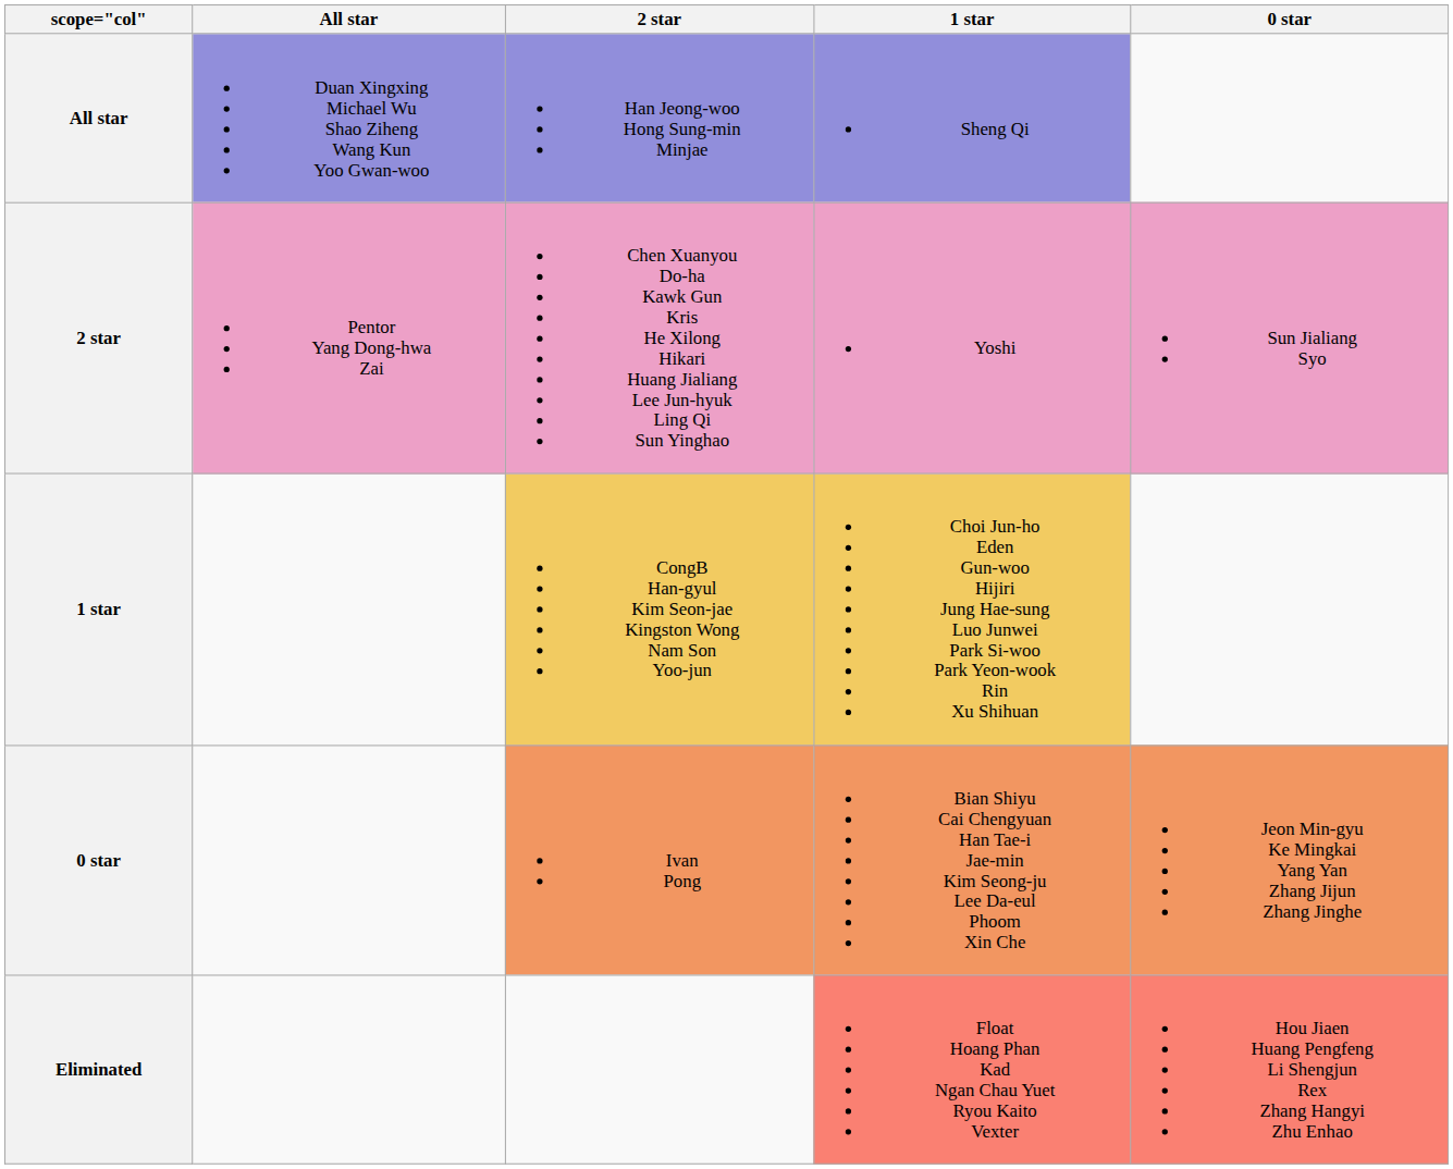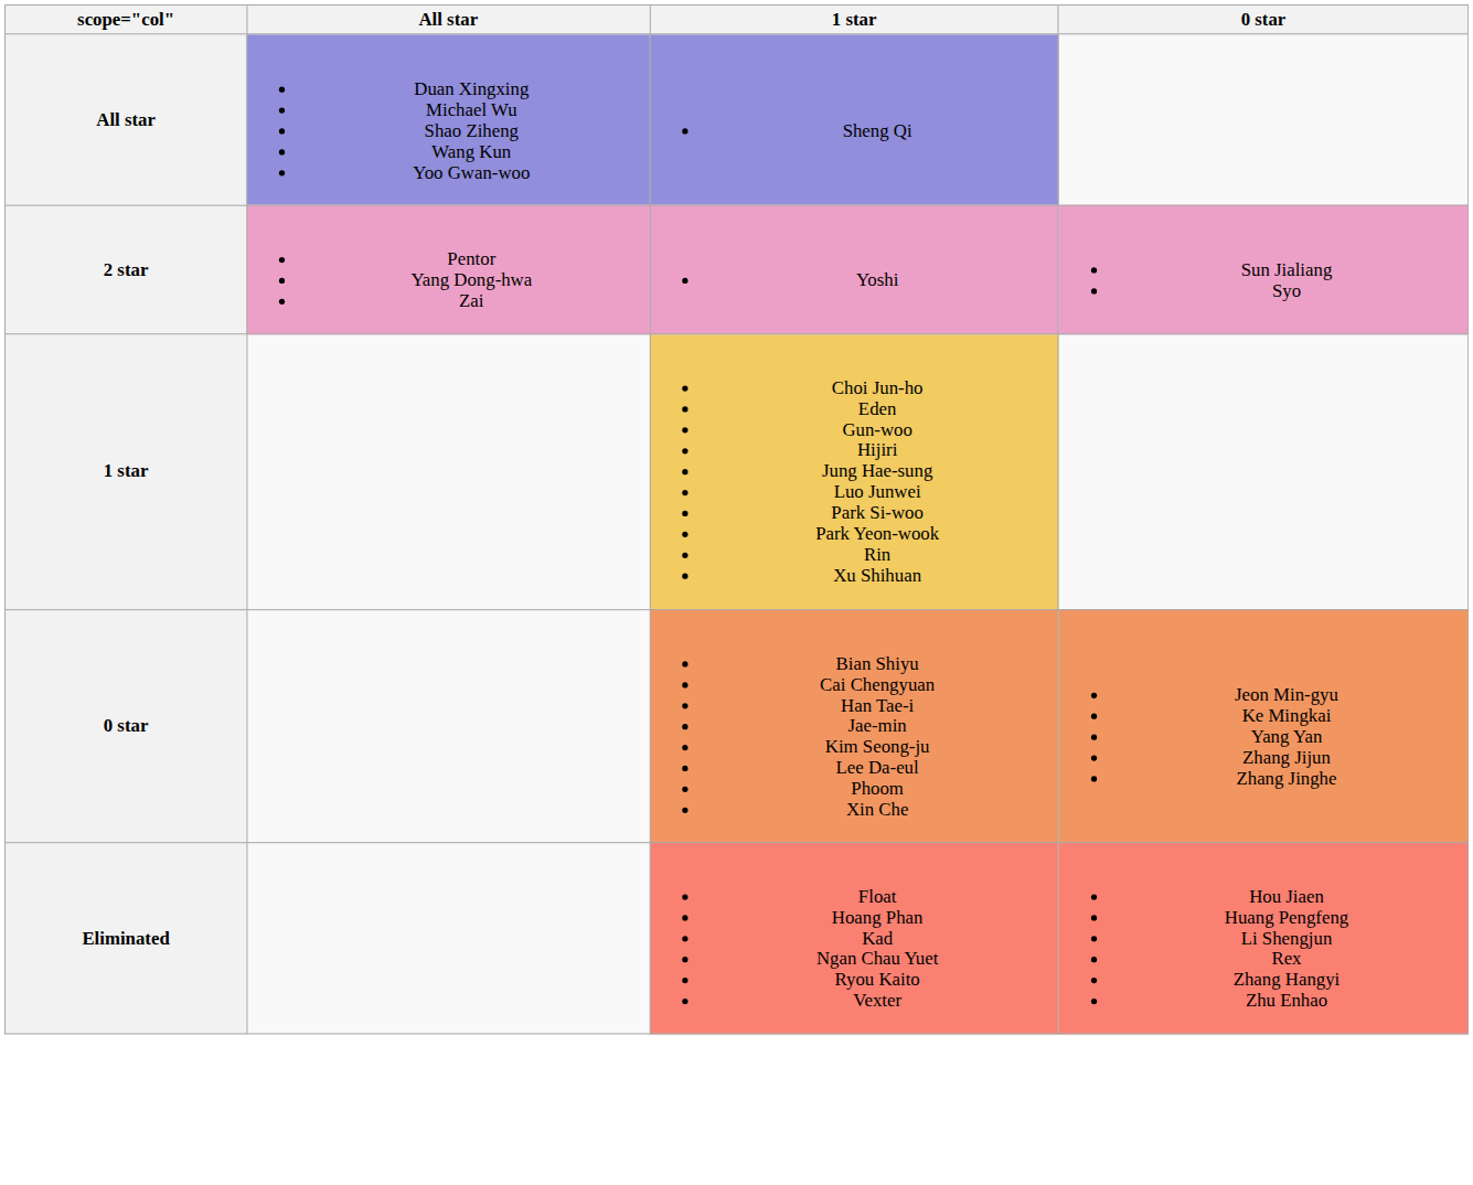- column: 2 star | Han Jeong-woo Hong Sung-min Minjae | Chen Xuanyou Do-ha Kawk Gun Kris He Xilong Hikari Huang Jialiang Lee Jun-hyuk Ling Qi Sun Yinghao | CongB Han-gyul Kim Seon-jae Kingston Wong Nam Son Yoo-jun | Ivan Pong
